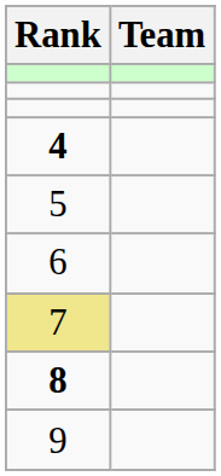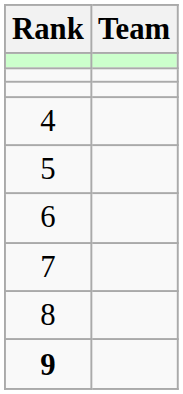row 5 | Rank: bold -> normal
row 8 | Rank: khaki background -> no background
row 9 | Rank: bold -> normal
row 10 | Rank: normal -> bold
